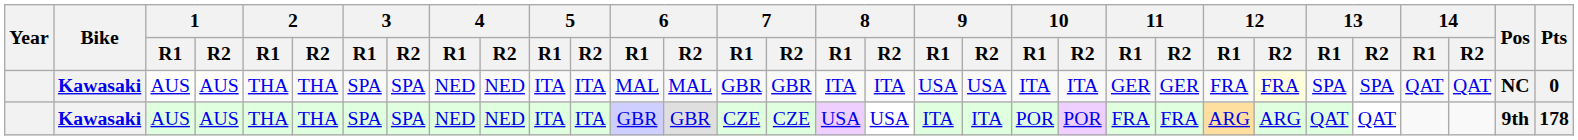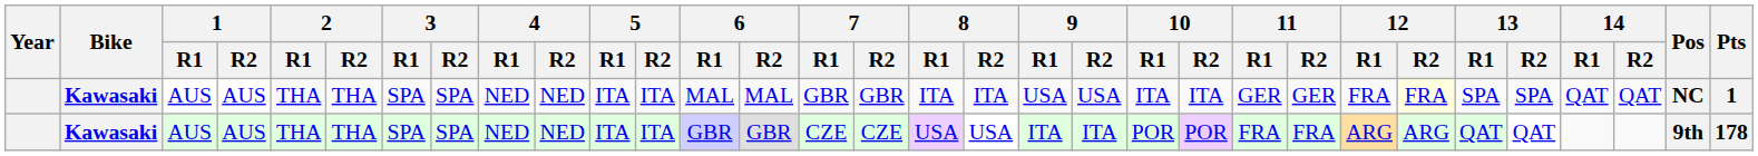row 3 | Pts: 0 -> 1
